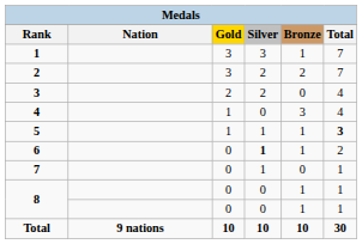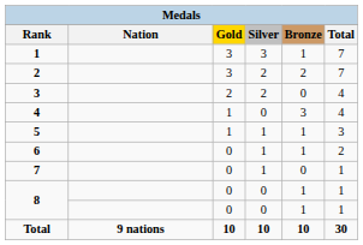5 | column 6: bold -> normal
6 | column 4: bold -> normal
